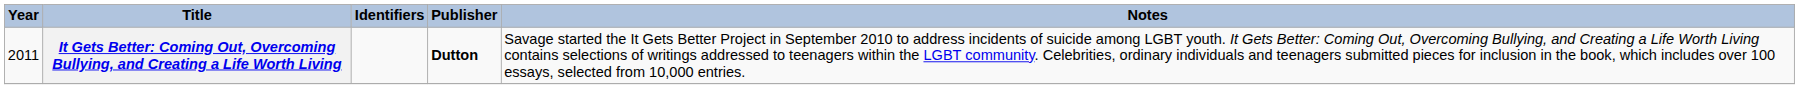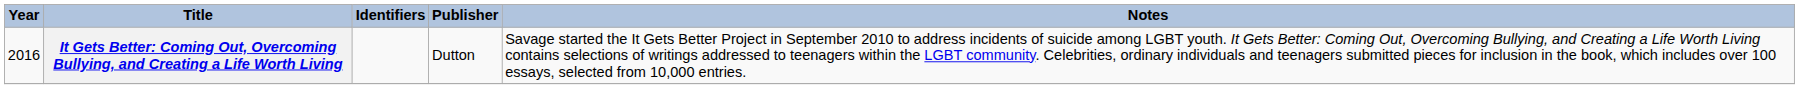row 2 | Year: 2011 -> 2016
row 2 | Publisher: bold -> normal
